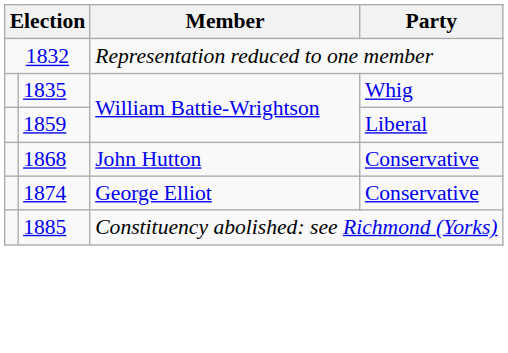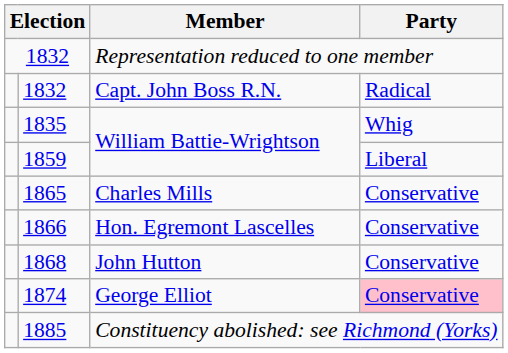+ row: 1832 | Capt. John Boss R.N. | Radical
+ row: 1865 | Charles Mills | Conservative
+ row: 1866 | Hon. Egremont Lascelles | Conservative
1874 | Party: no background -> pink background
